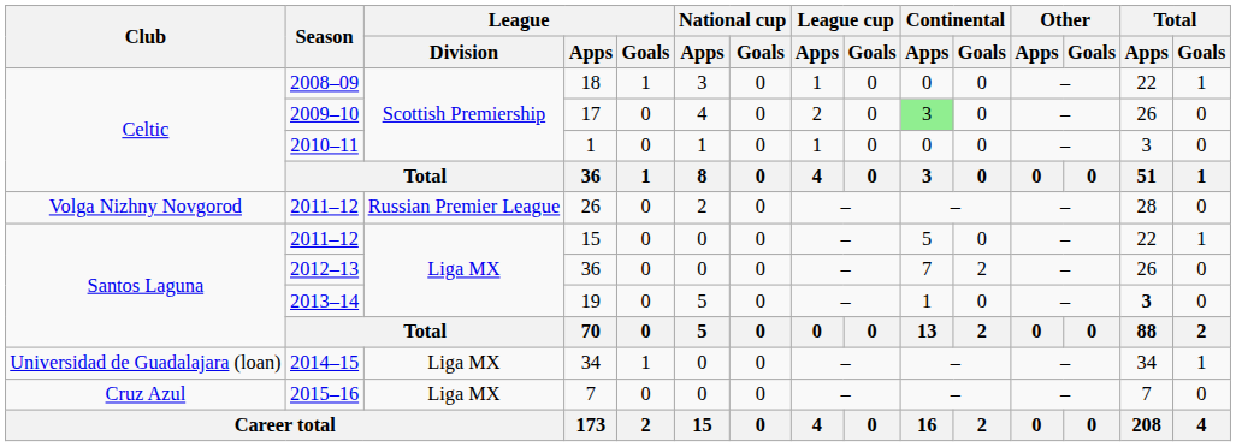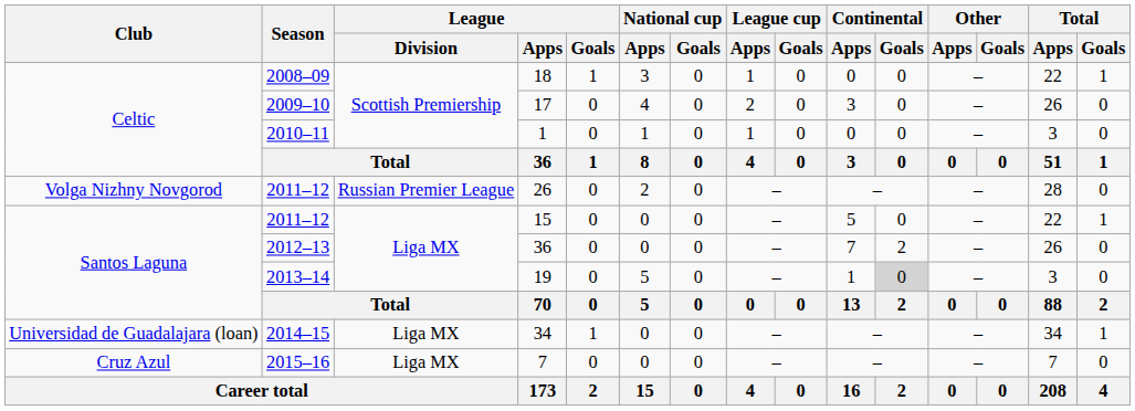17 | Continental / Apps: lightgreen background -> no background
19 | Continental / Goals: no background -> lightgrey background
19 | Total / Apps: bold -> normal
